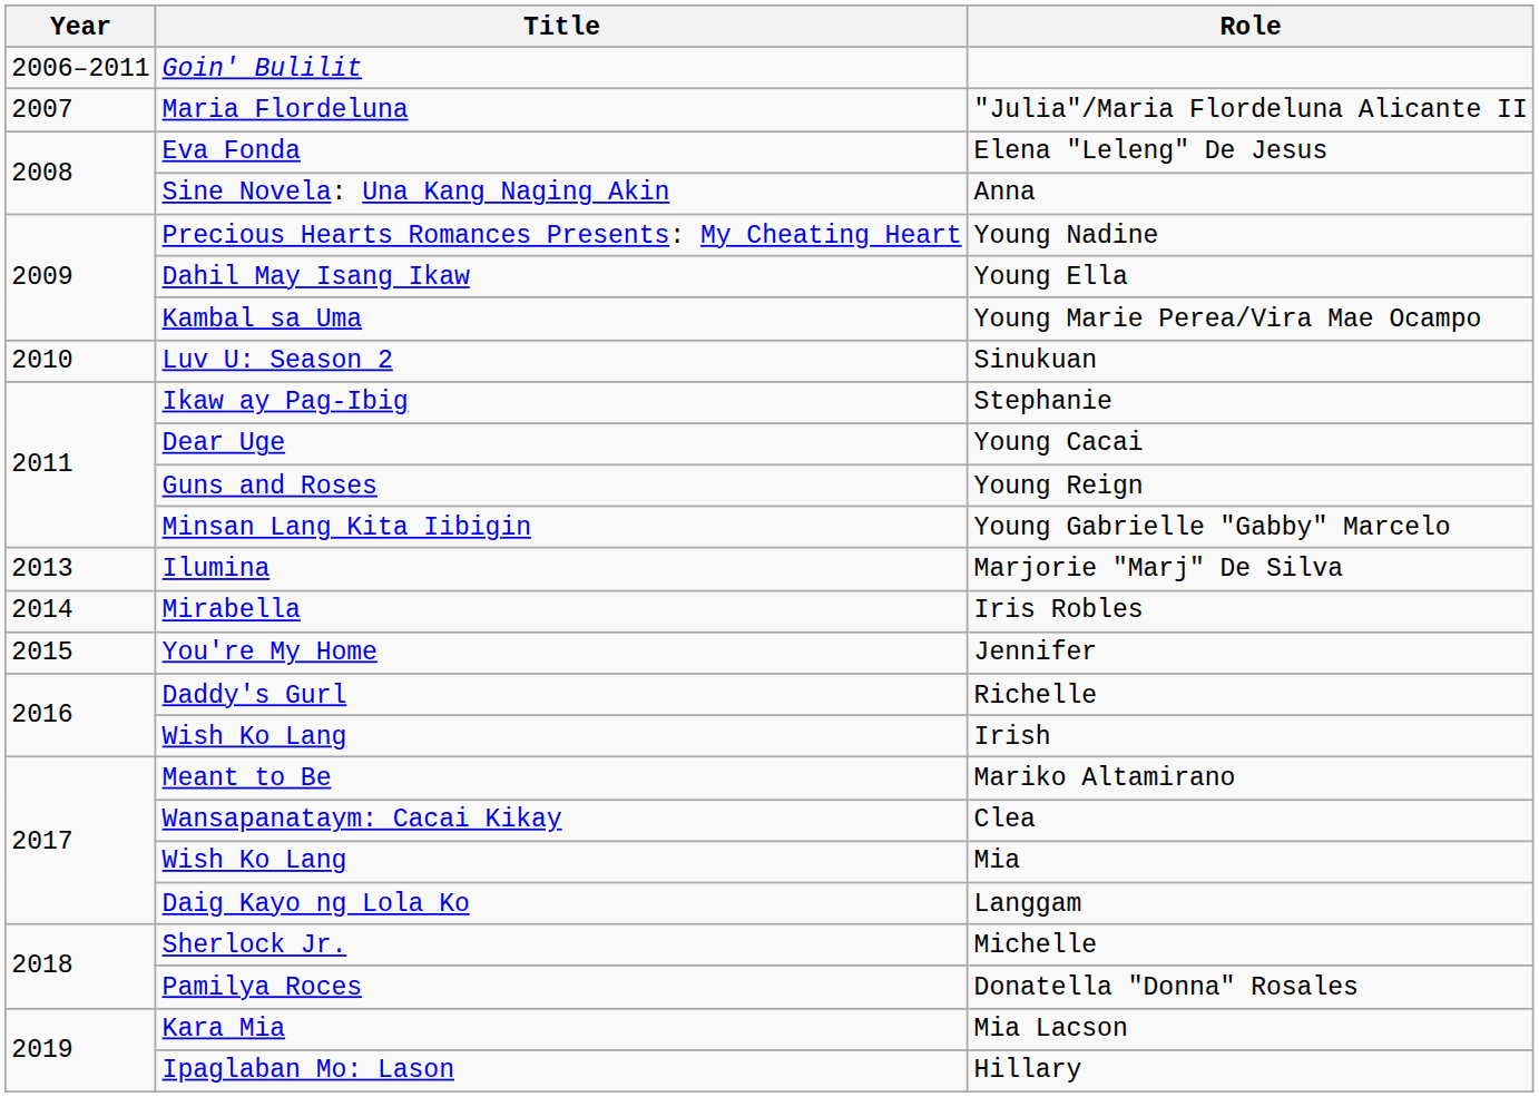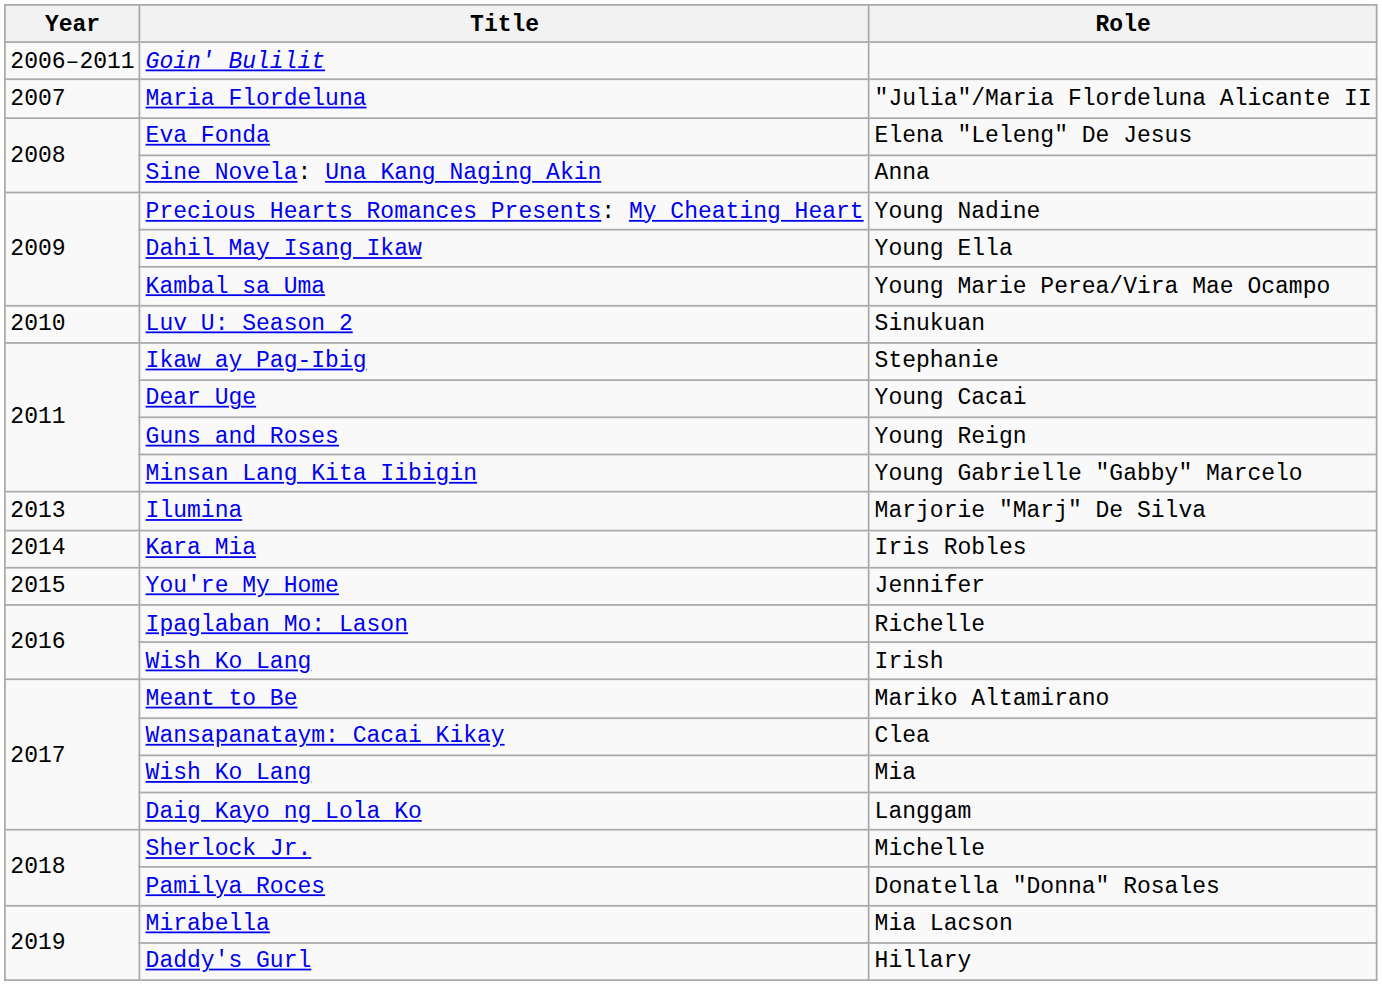Iris Robles | Title: Mirabella -> Kara Mia
Richelle | Title: Daddy's Gurl -> Ipaglaban Mo: Lason
Mia Lacson | Title: Kara Mia -> Mirabella
Hillary | Title: Ipaglaban Mo: Lason -> Daddy's Gurl
